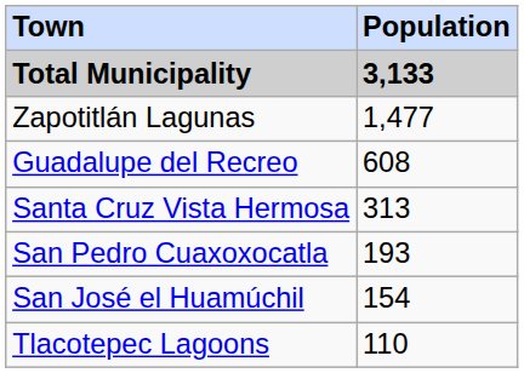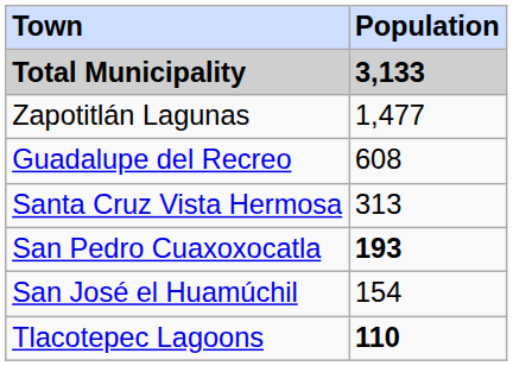San Pedro Cuaxoxocatla | Population: normal -> bold
Tlacotepec Lagoons | Population: normal -> bold
